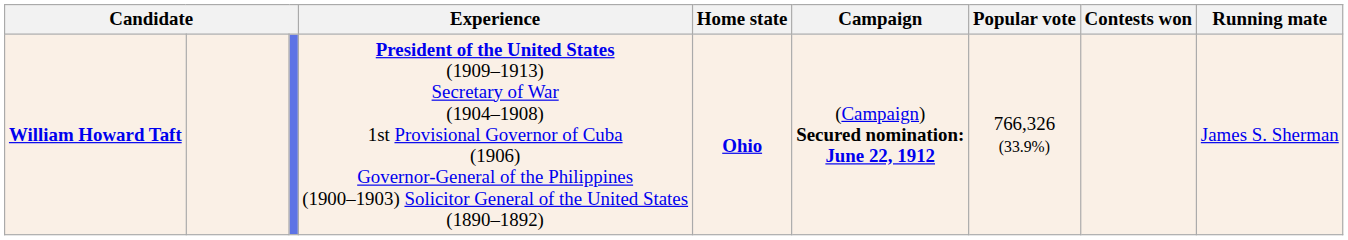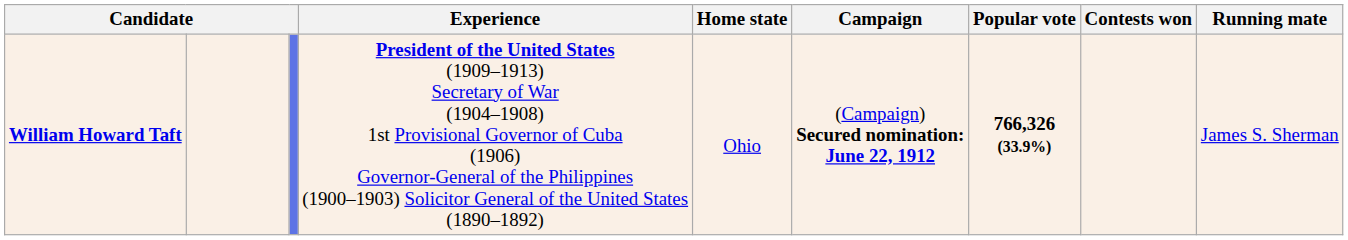William Howard Taft | Home state: bold -> normal
William Howard Taft | Popular vote: normal -> bold
